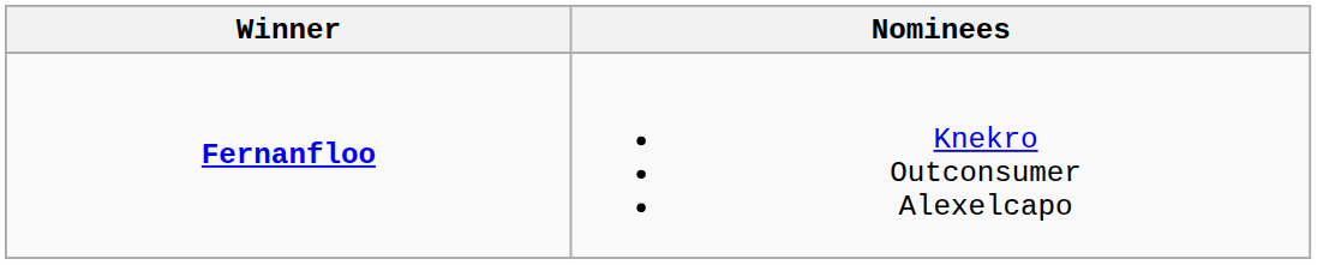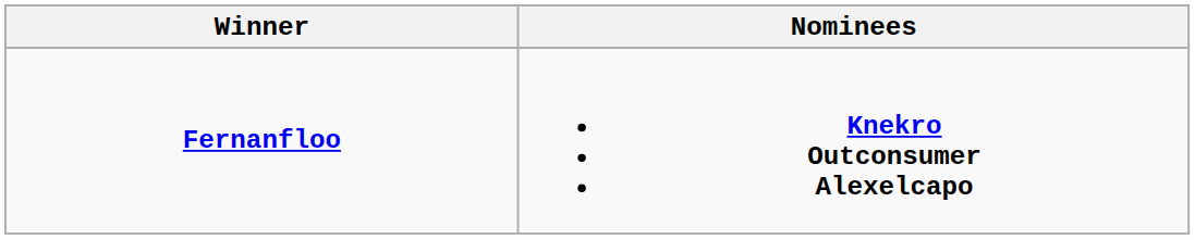Fernanfloo | Nominees: normal -> bold
